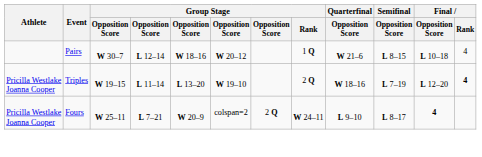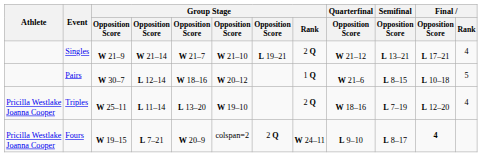+ row: Singles | W 21–9 | W 21–14 | W 21–7 | W 21–10 | L 19–21 | 2 Q | W 21–12 | L 13–21 | L 17–21 | 4
Pairs | Final / Rank: 4 -> 5
Triples | column 3: W 19–15 -> W 25–11
Triples | Final / Rank: bold -> normal
Fours | column 3: W 25–11 -> W 19–15
